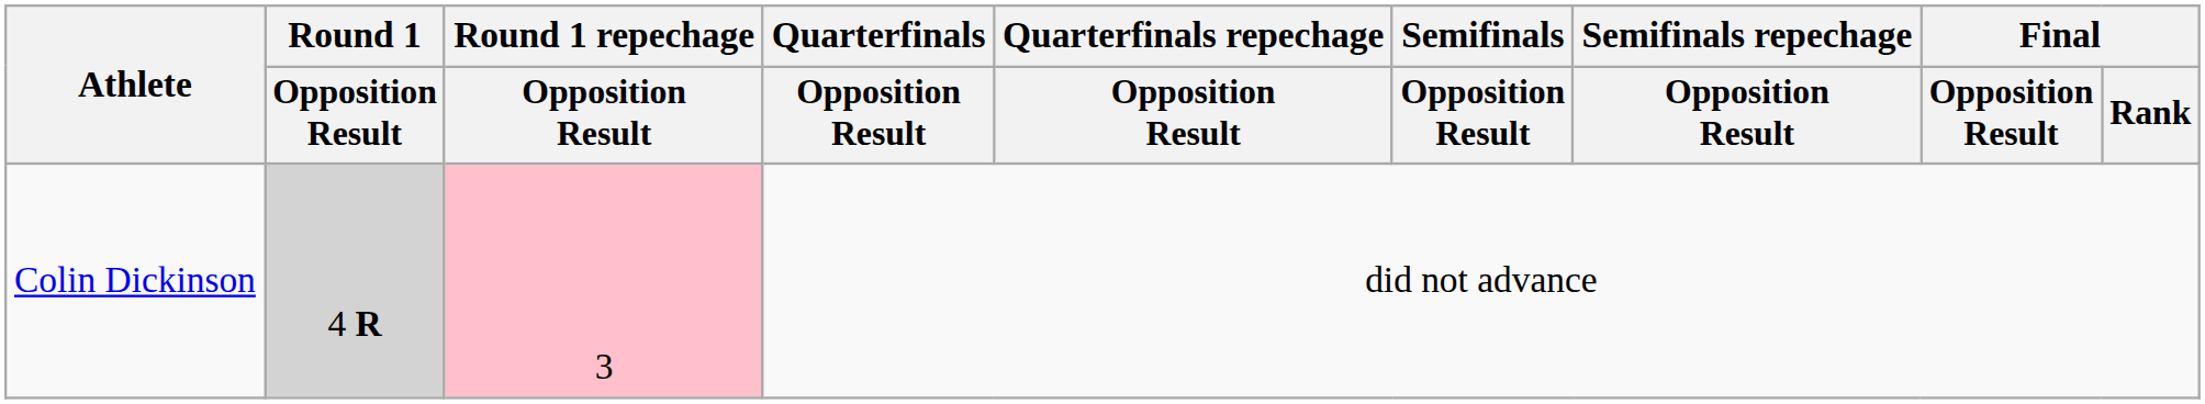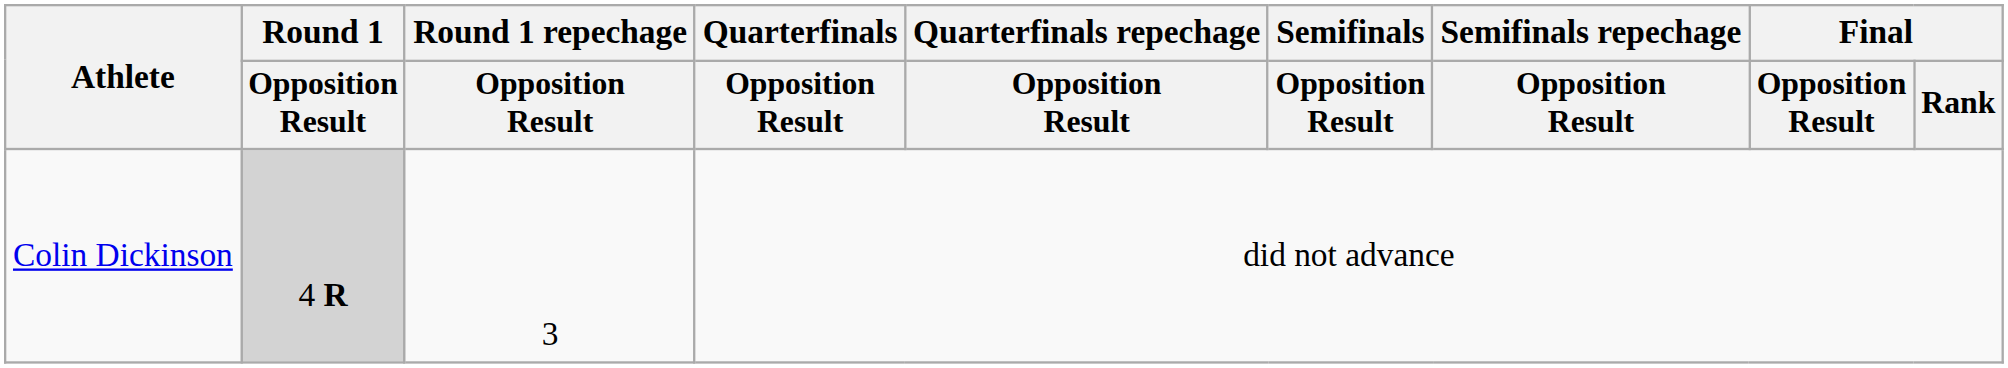Colin Dickinson | Round 1 repechage / Opposition Result: pink background -> no background
